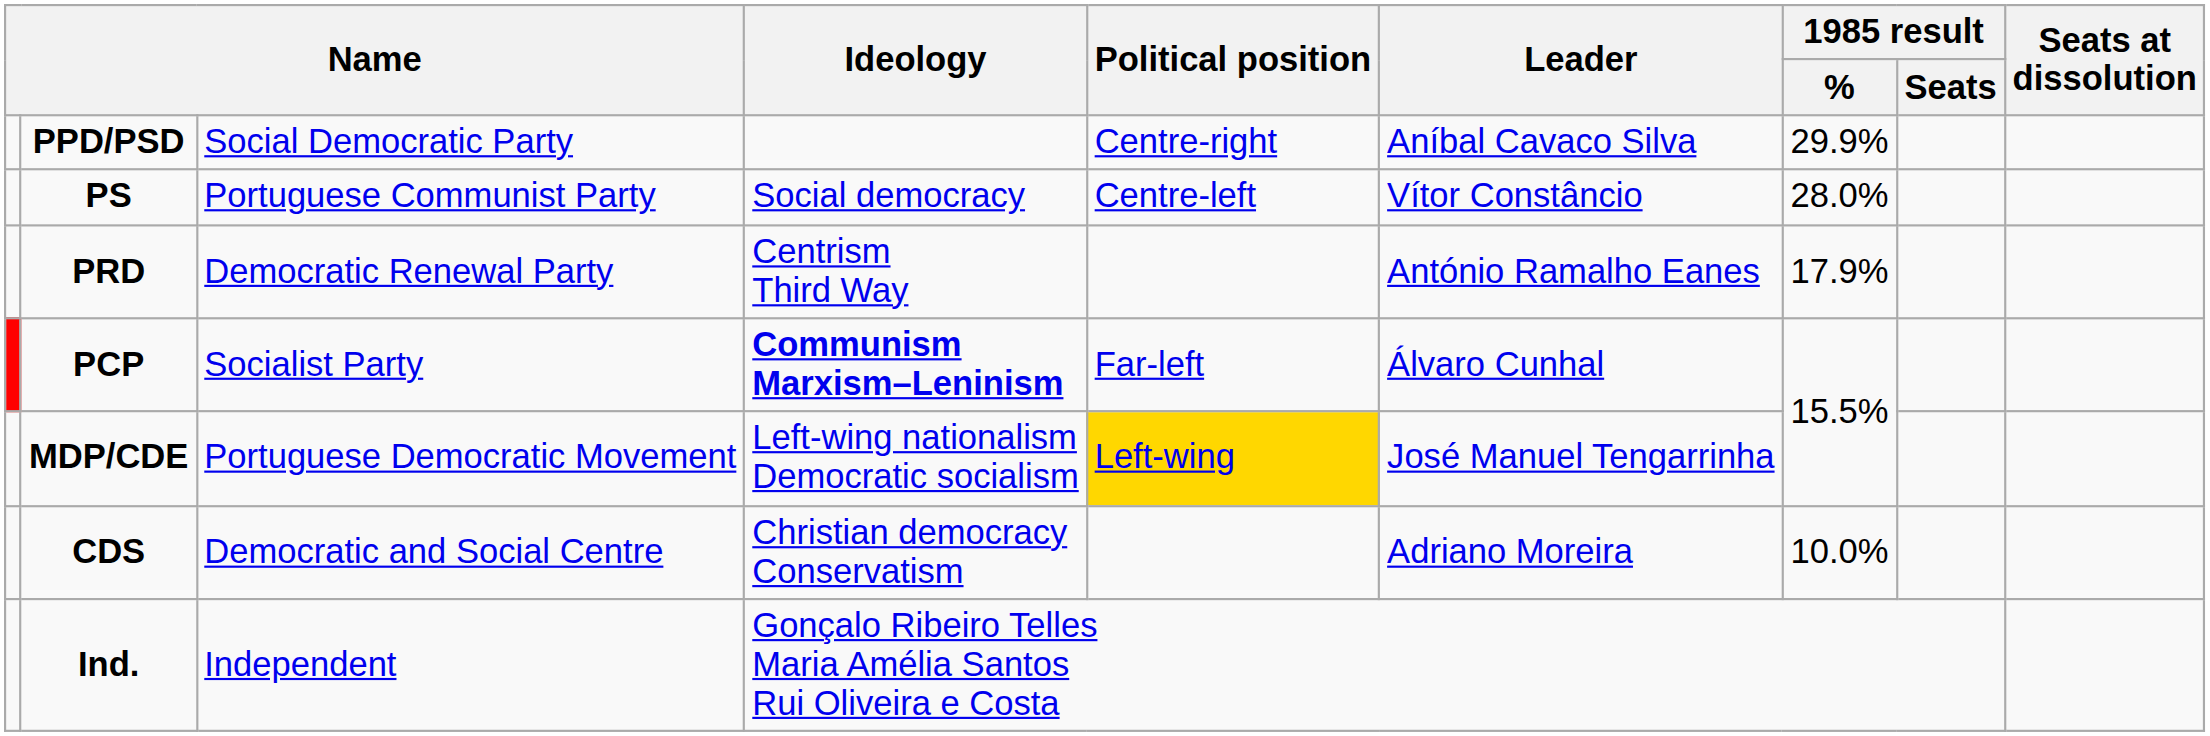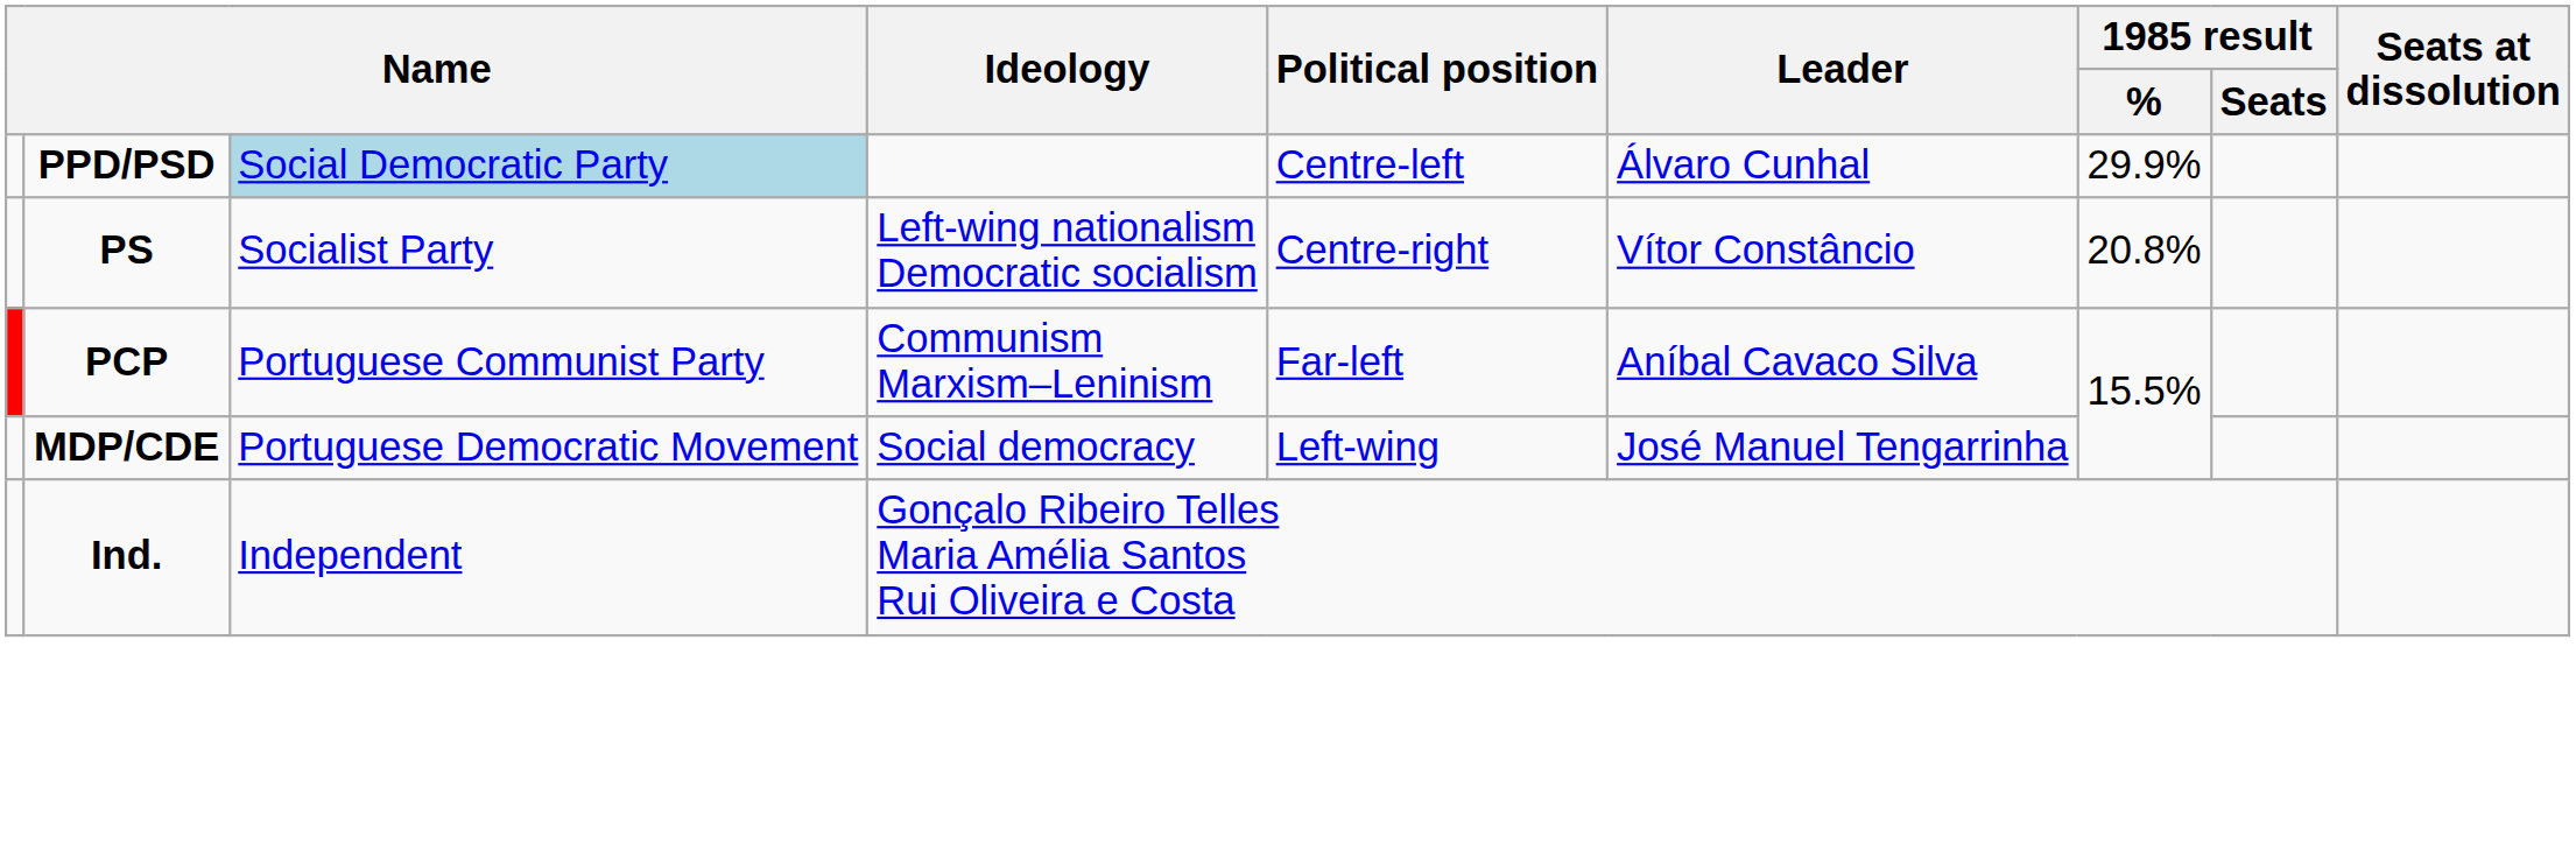PPD/PSD | column 3: no background -> lightblue background
PPD/PSD | Political position: Centre-right -> Centre-left
PPD/PSD | Leader: Aníbal Cavaco Silva -> Álvaro Cunhal
PS | column 3: Portuguese Communist Party -> Socialist Party
PS | Ideology: Social democracy -> Left-wing nationalism Democratic socialism
PS | Political position: Centre-left -> Centre-right
PS | 1985 result / %: 28.0% -> 20.8%
- row: PRD | Democratic Renewal Party | Centrism Third Way | António Ramalho Eanes | 17.9%
PCP | column 3: Socialist Party -> Portuguese Communist Party
PCP | Ideology: bold -> normal
PCP | Leader: Álvaro Cunhal -> Aníbal Cavaco Silva
MDP/CDE | Ideology: Left-wing nationalism Democratic socialism -> Social democracy
MDP/CDE | Political position: gold background -> no background
- row: CDS | Democratic and Social Centre | Christian democracy Conservatism | Adriano Moreira | 10.0%
